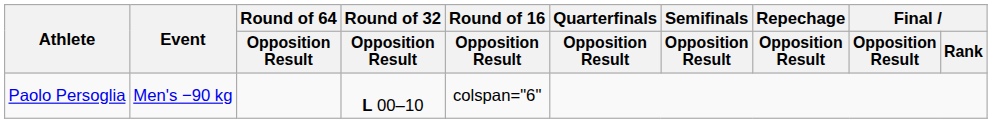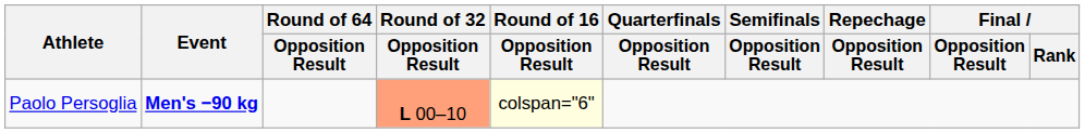Paolo Persoglia | Event: normal -> bold
Paolo Persoglia | Round of 32 / Opposition Result: no background -> lightsalmon background
Paolo Persoglia | Round of 16 / Opposition Result: no background -> lightyellow background
